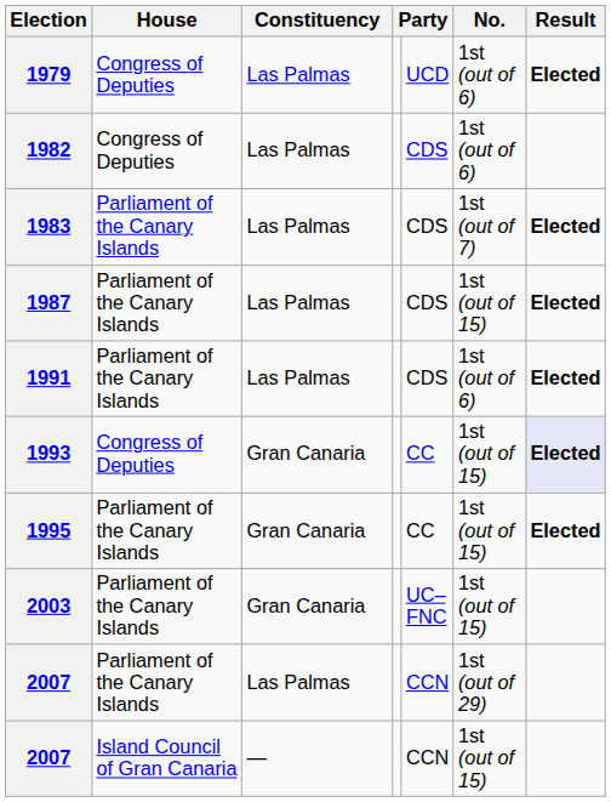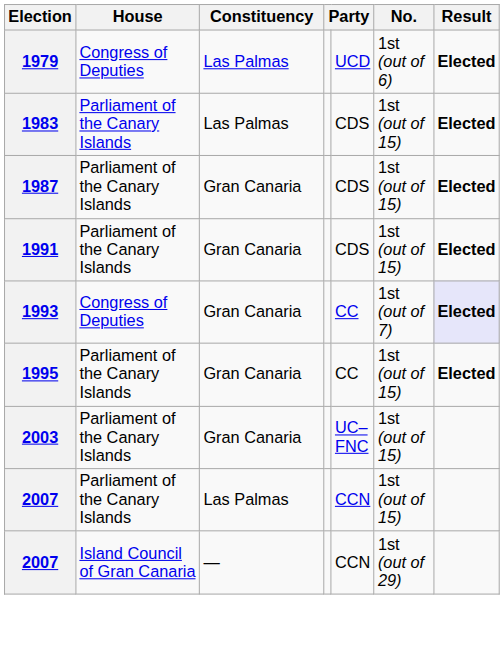- row: 1982 | Congress of Deputies | Las Palmas | CDS | 1st (out of 6)
1983 | No.: 1st (out of 7) -> 1st (out of 15)
1987 | Constituency: Las Palmas -> Gran Canaria
1991 | Constituency: Las Palmas -> Gran Canaria
1991 | No.: 1st (out of 6) -> 1st (out of 15)
1993 | No.: 1st (out of 15) -> 1st (out of 7)
2007 / Parliament of the Canary Islands | No.: 1st (out of 29) -> 1st (out of 15)
2007 / Island Council of Gran Canaria | No.: 1st (out of 15) -> 1st (out of 29)
